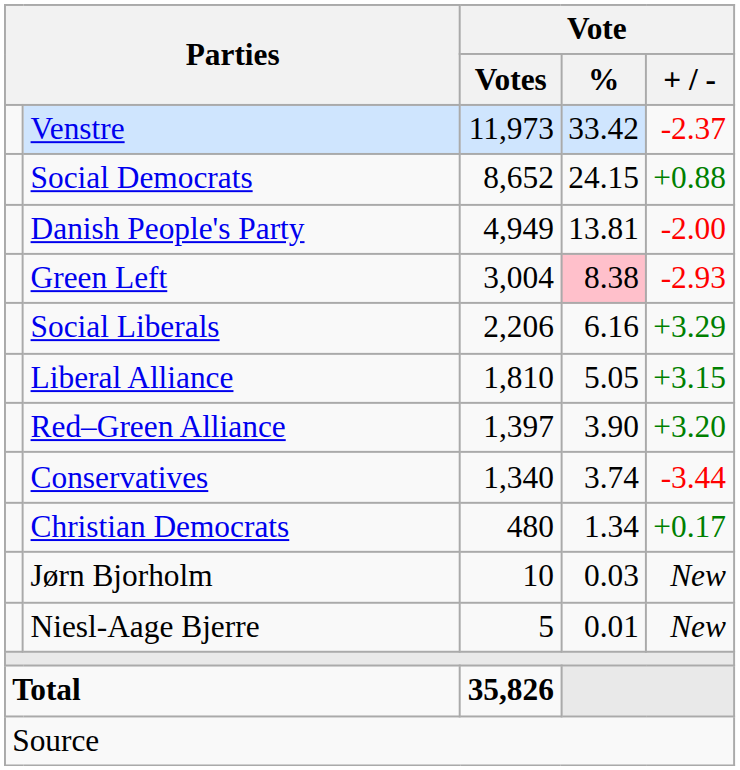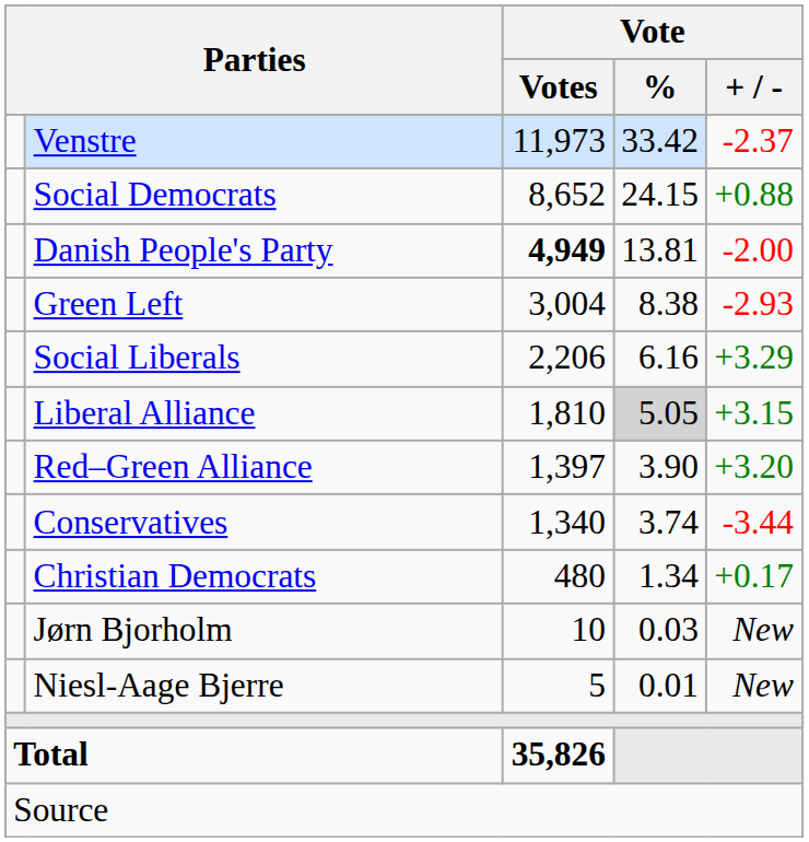Danish People's Party | Vote / Votes: normal -> bold
Green Left | Vote / %: pink background -> no background
Liberal Alliance | Vote / %: no background -> lightgrey background
